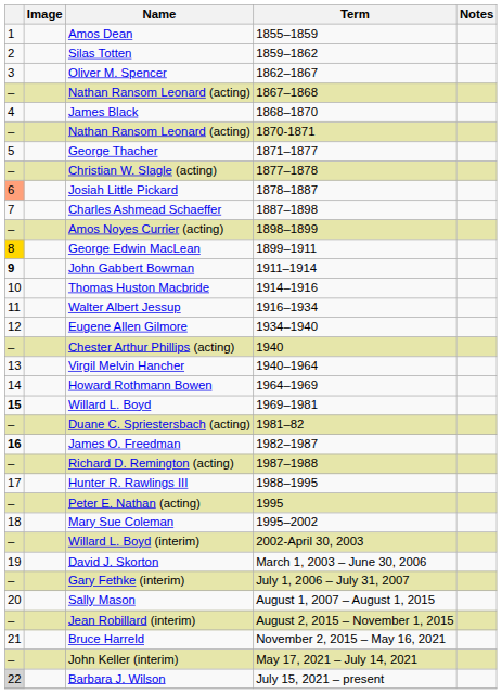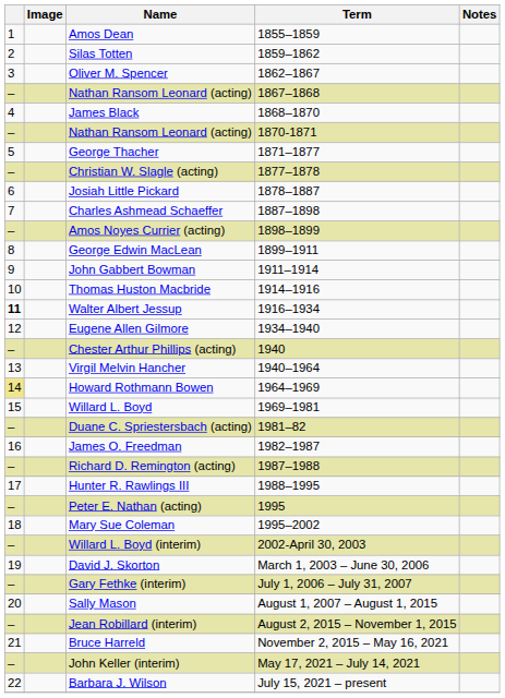Josiah Little Pickard | column 1: lightsalmon background -> no background
George Edwin MacLean | column 1: gold background -> no background
John Gabbert Bowman | column 1: bold -> normal
Walter Albert Jessup | column 1: normal -> bold
Howard Rothmann Bowen | column 1: no background -> khaki background
Willard L. Boyd | column 1: bold -> normal
James O. Freedman | column 1: bold -> normal
Barbara J. Wilson | column 1: lightgrey background -> no background
